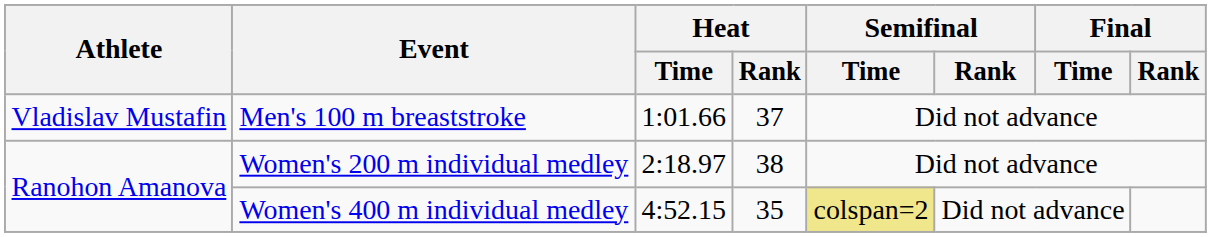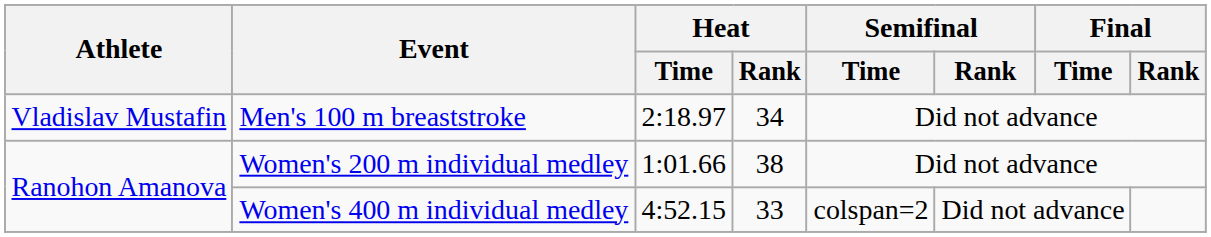Men's 100 m breaststroke | Heat / Time: 1:01.66 -> 2:18.97
Men's 100 m breaststroke | Heat / Rank: 37 -> 34
Women's 200 m individual medley | Heat / Time: 2:18.97 -> 1:01.66
Women's 400 m individual medley | Heat / Rank: 35 -> 33
Women's 400 m individual medley | Semifinal / Time: khaki background -> no background
